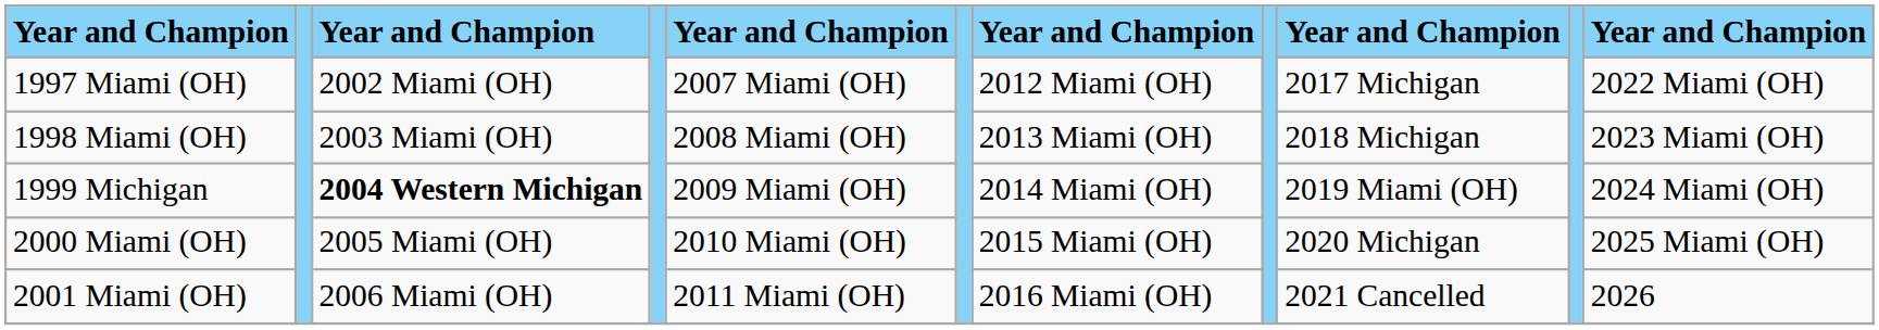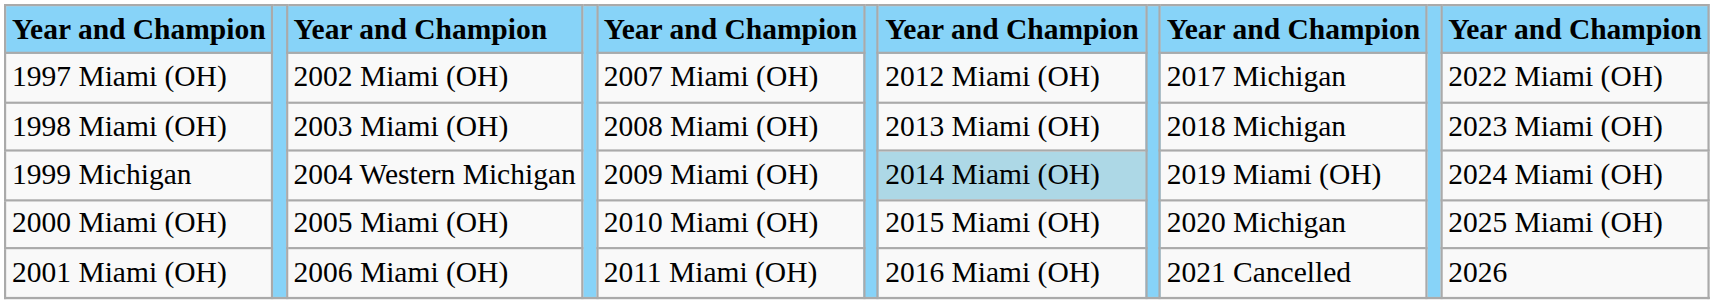1999 Michigan | column 3: bold -> normal
1999 Michigan | column 7: no background -> lightblue background
